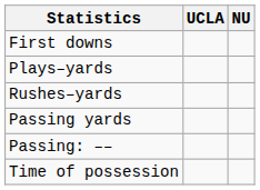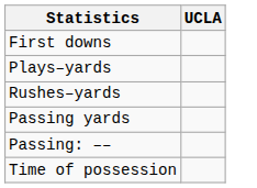- column: NU
